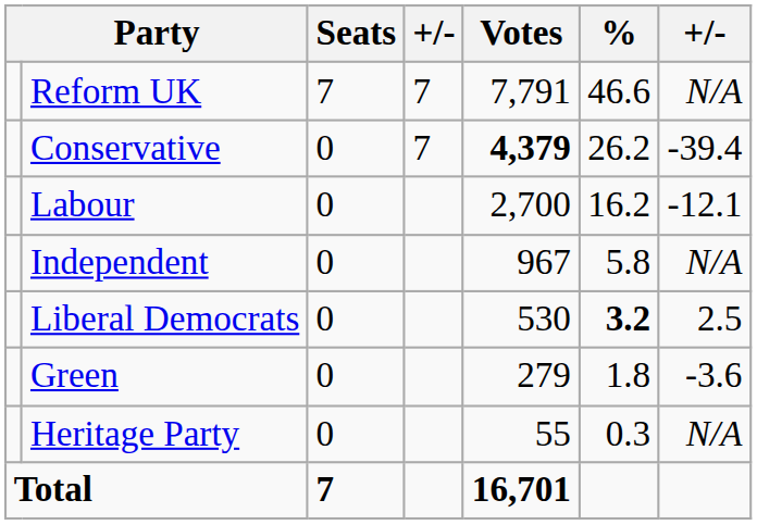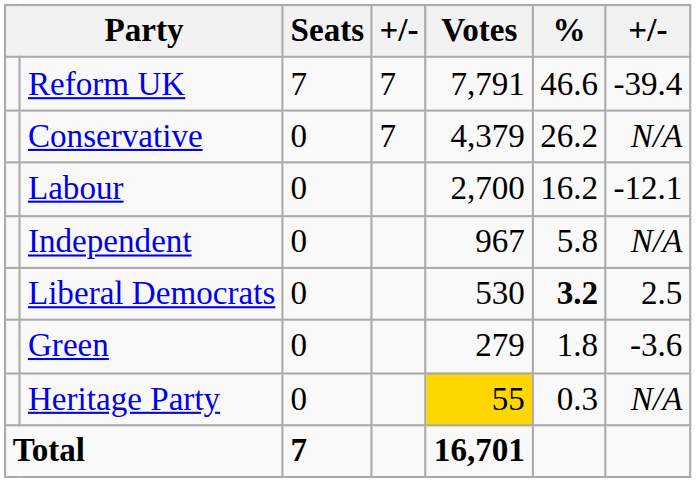Reform UK | column 7: N/A -> -39.4
Conservative | Votes: bold -> normal
Conservative | column 7: -39.4 -> N/A
Heritage Party | Votes: no background -> gold background
